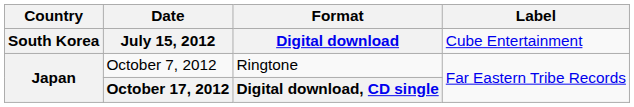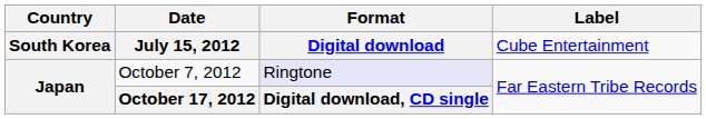Japan / October 7, 2012 | Format: no background -> lavender background
